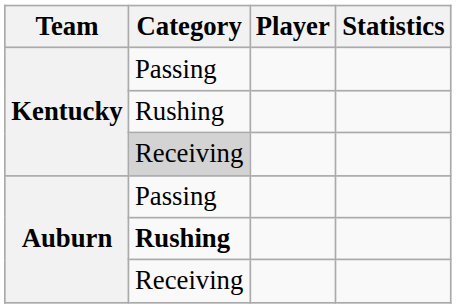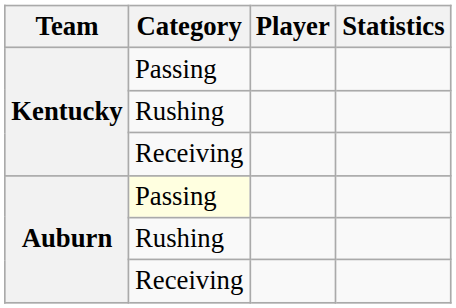Kentucky / Receiving | Category: lightgrey background -> no background
Auburn / Passing | Category: no background -> lightyellow background
Auburn / Rushing | Category: bold -> normal
